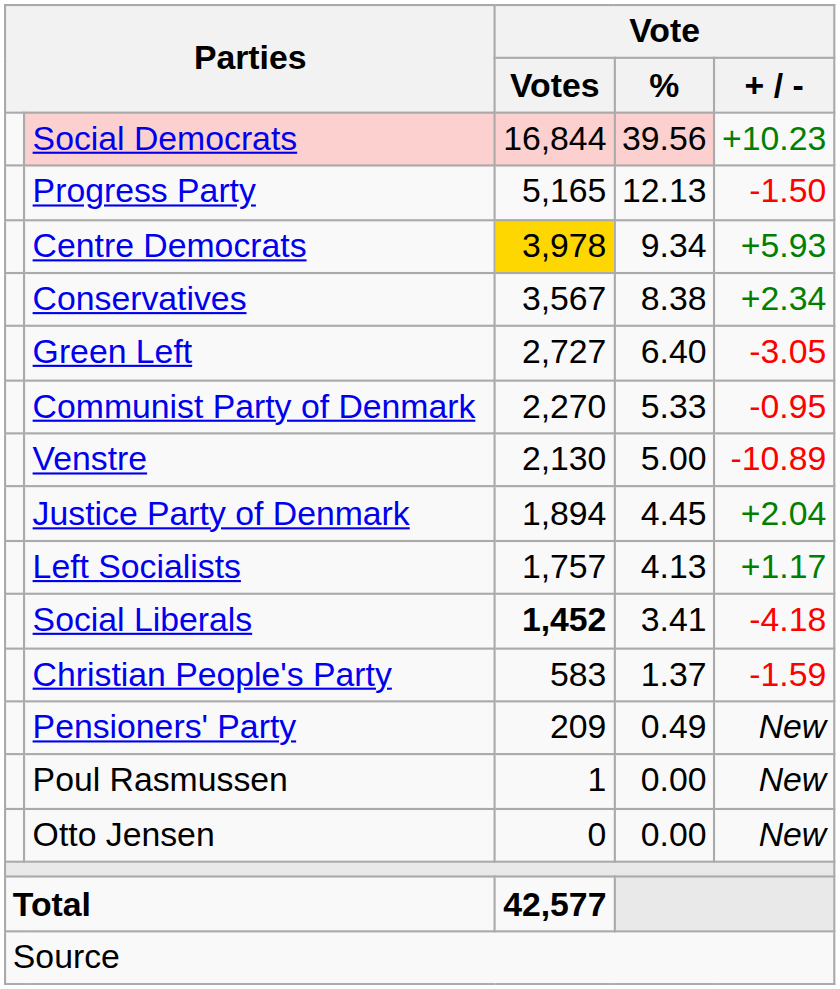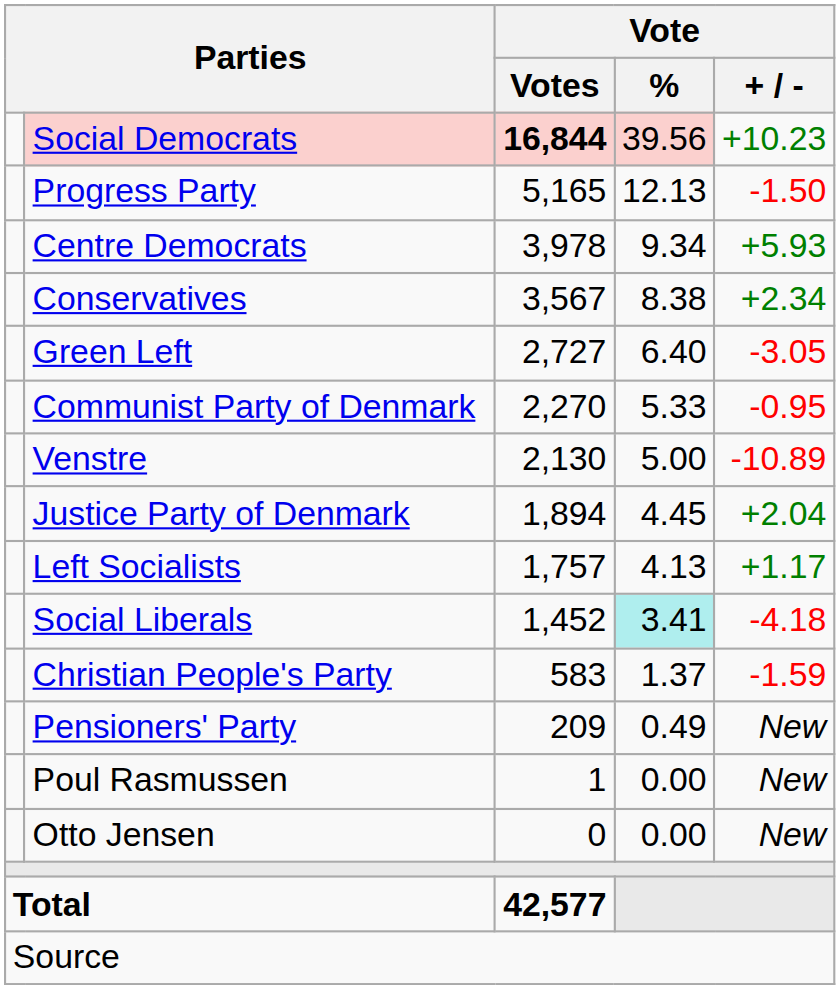Social Democrats | Vote / Votes: normal -> bold
Centre Democrats | Vote / Votes: gold background -> no background
Social Liberals | Vote / Votes: bold -> normal
Social Liberals | Vote / %: no background -> paleturquoise background
